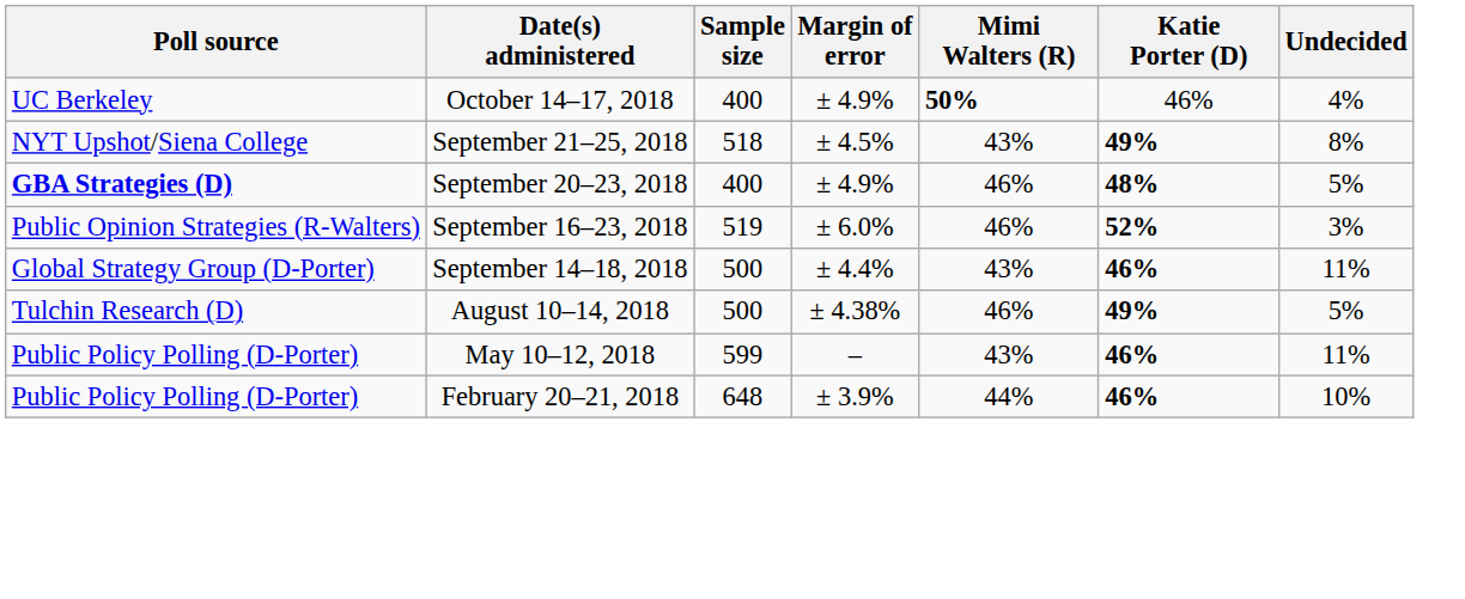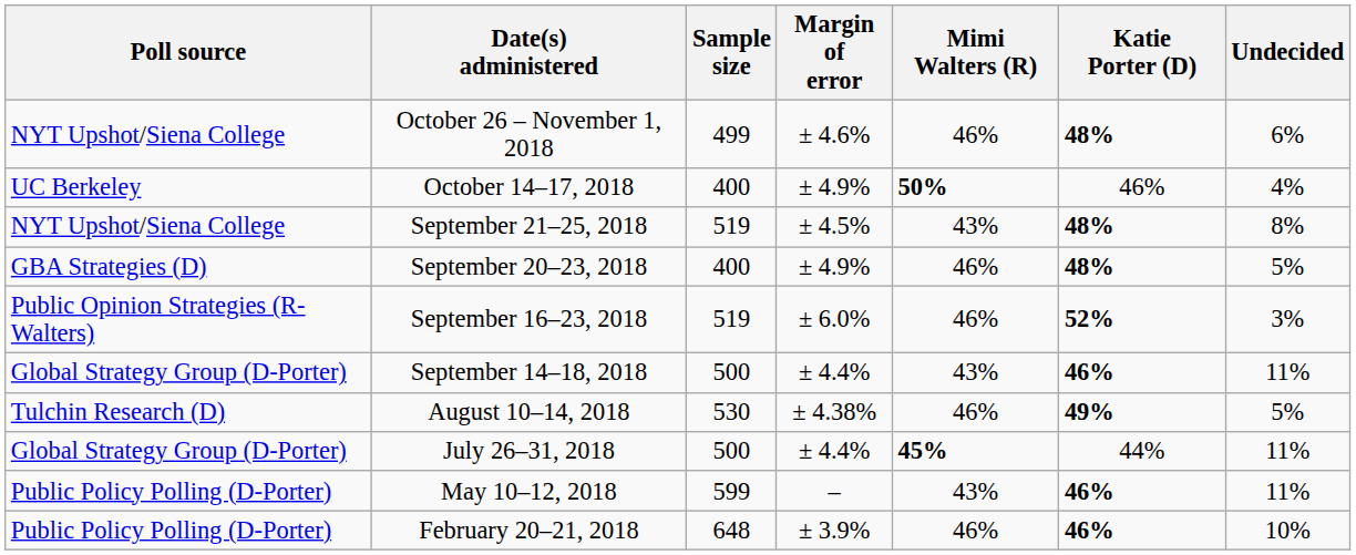+ row: NYT Upshot/Siena College | October 26 – November 1, 2018 | 499 | ± 4.6% | 46% | 48% | 6%
September 21–25, 2018 | Sample size: 518 -> 519
September 21–25, 2018 | Katie Porter (D): 49% -> 48%
September 20–23, 2018 | Poll source: bold -> normal
August 10–14, 2018 | Sample size: 500 -> 530
+ row: Global Strategy Group (D-Porter) | July 26–31, 2018 | 500 | ± 4.4% | 45% | 44% | 11%
February 20–21, 2018 | Mimi Walters (R): 44% -> 46%
